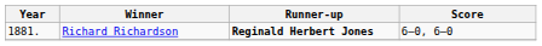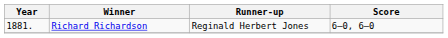Richard Richardson | Runner-up: bold -> normal
